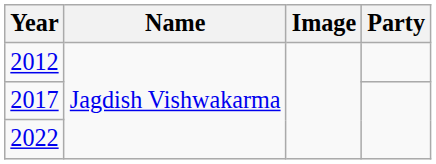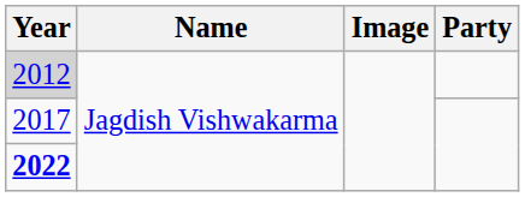2012 | Year: no background -> lightgrey background
2022 | Year: normal -> bold
